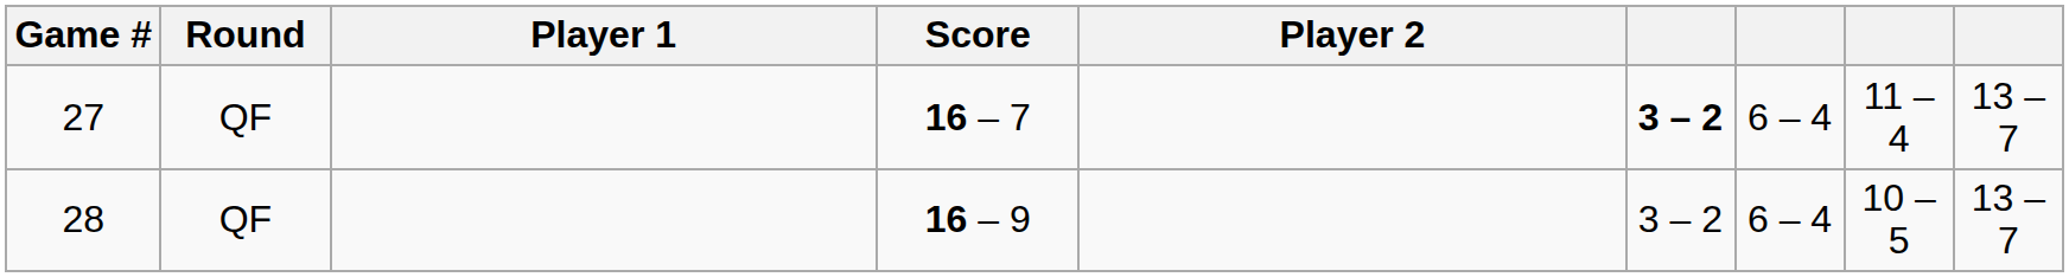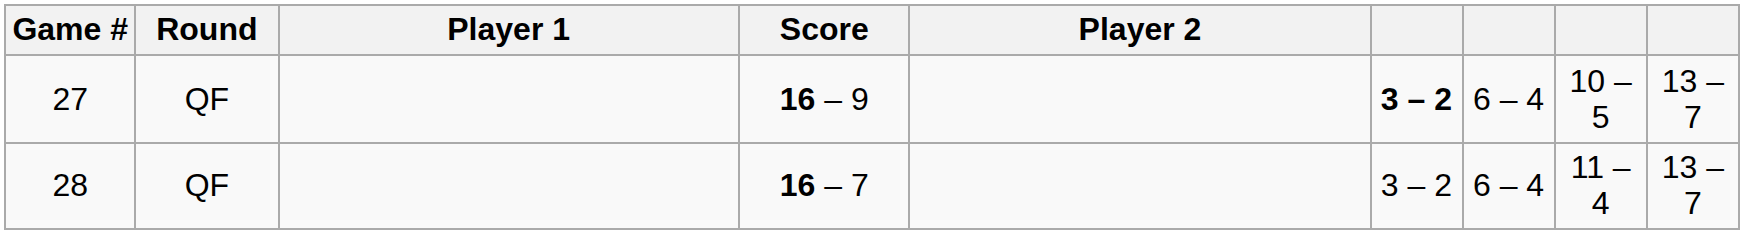27 | Score: 16 – 7 -> 16 – 9
27 | column 8: 11 – 4 -> 10 – 5
28 | Score: 16 – 9 -> 16 – 7
28 | column 8: 10 – 5 -> 11 – 4
